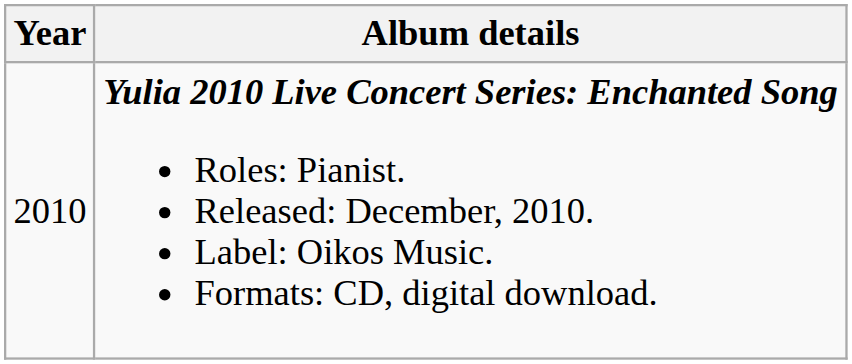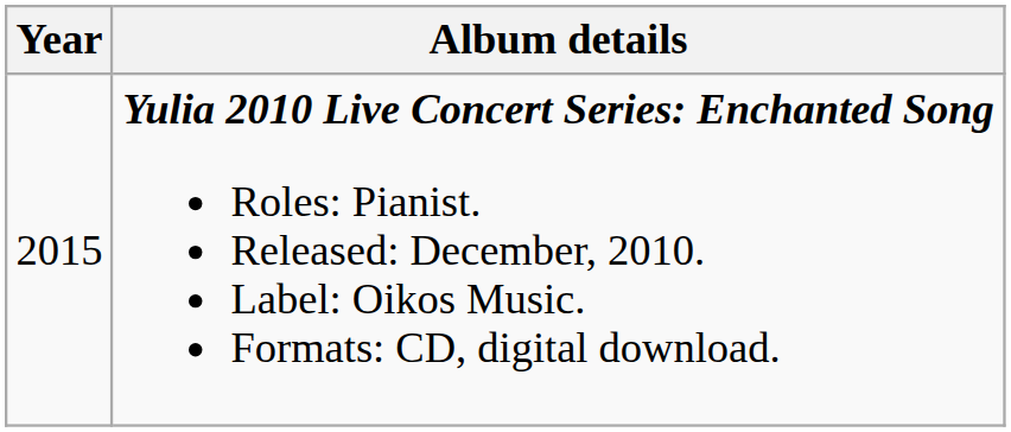row 2 | Year: 2010 -> 2015
